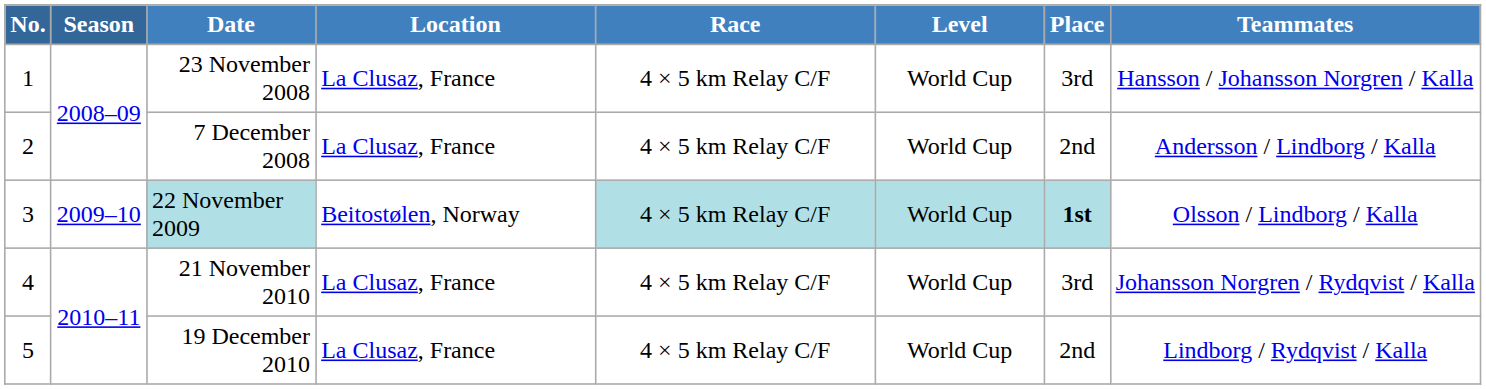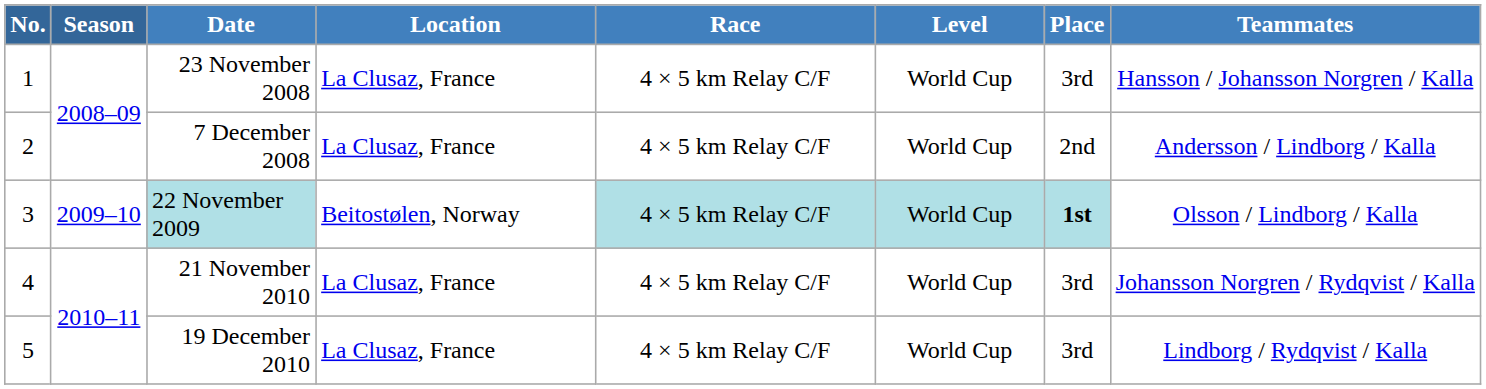19 December 2010 | Place: 2nd -> 3rd
